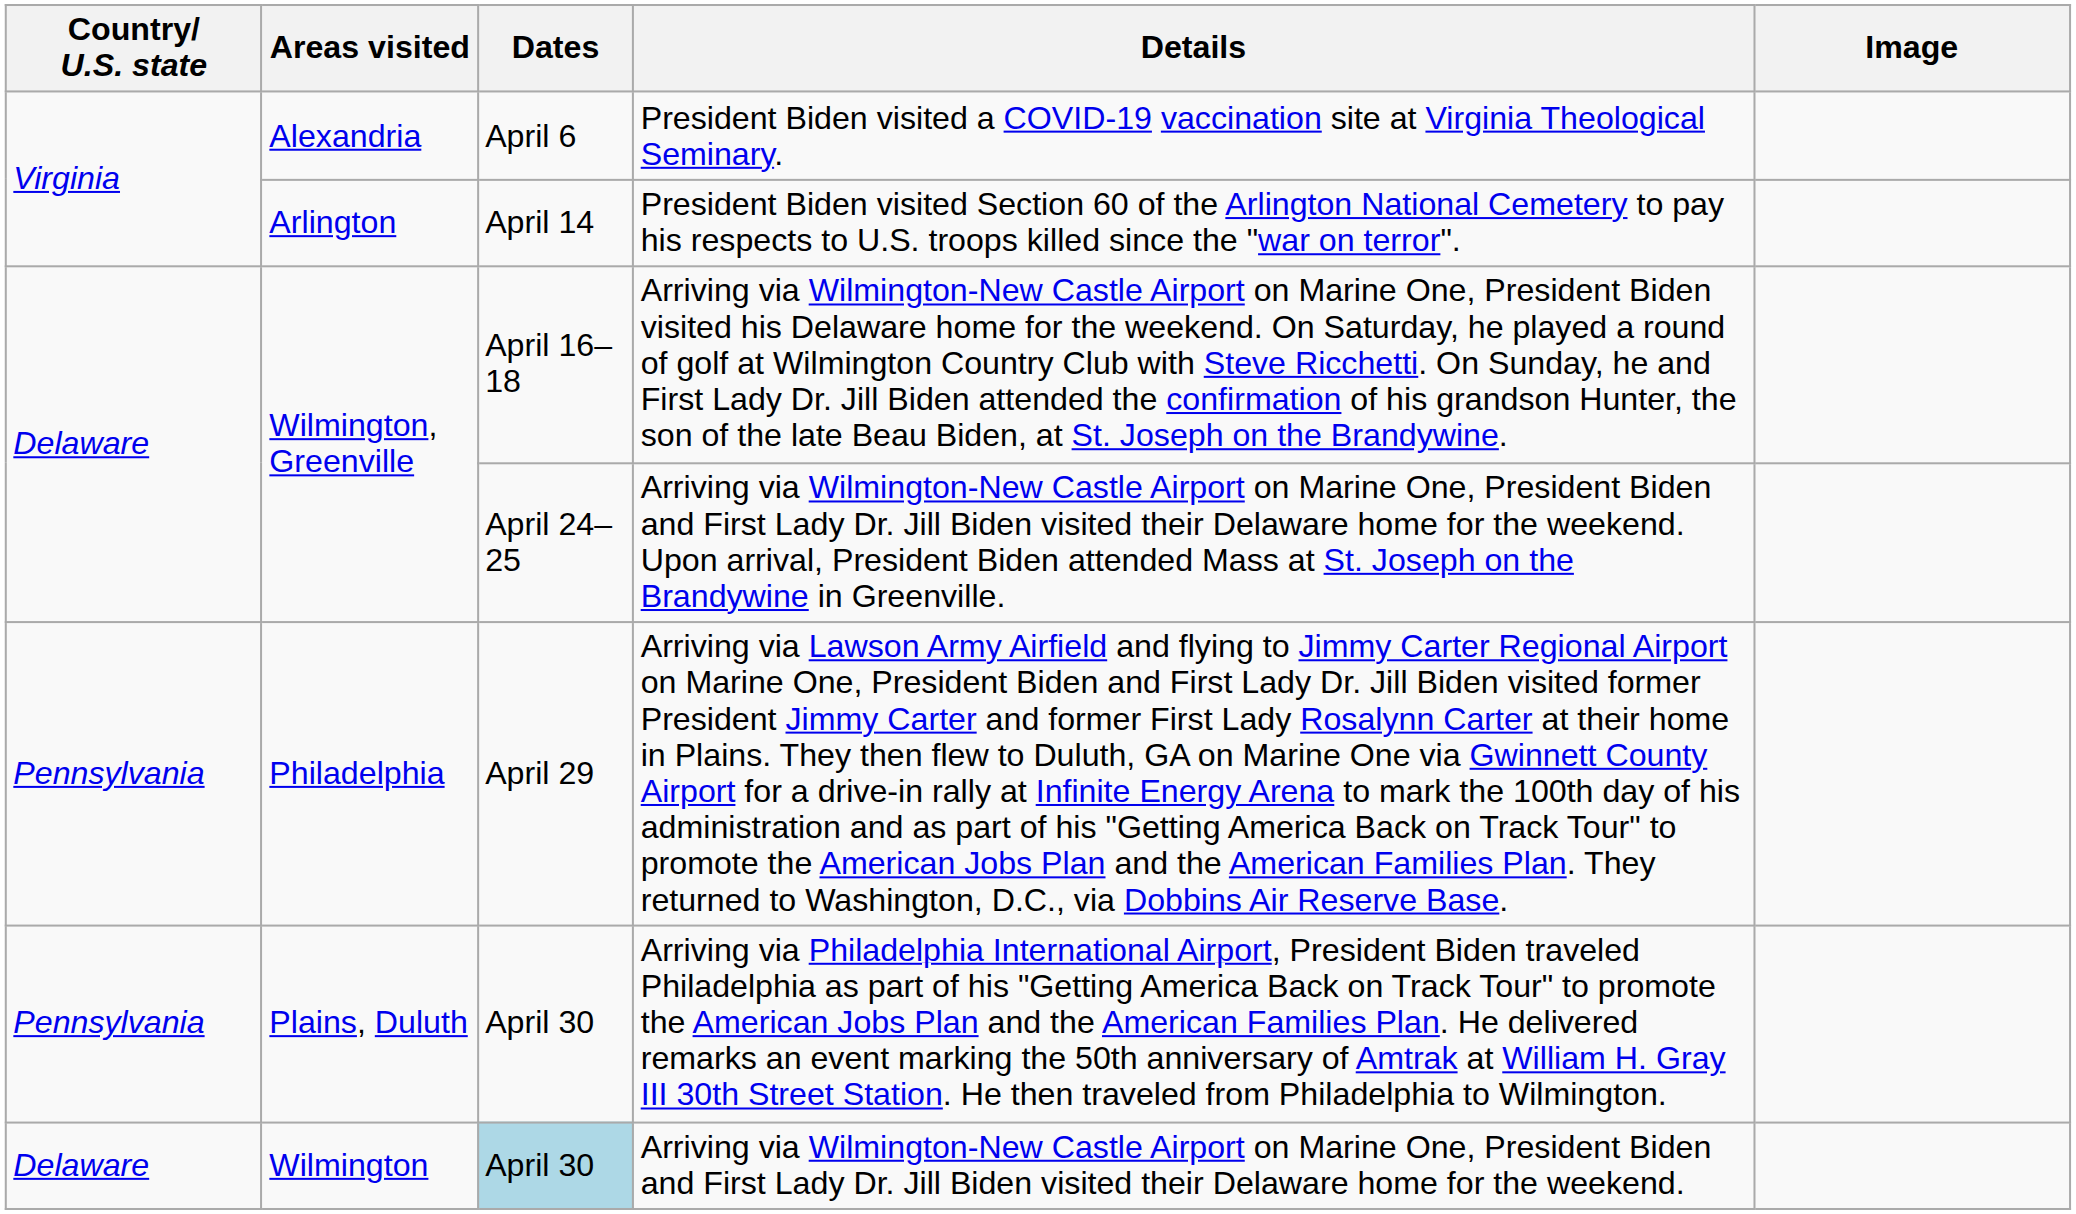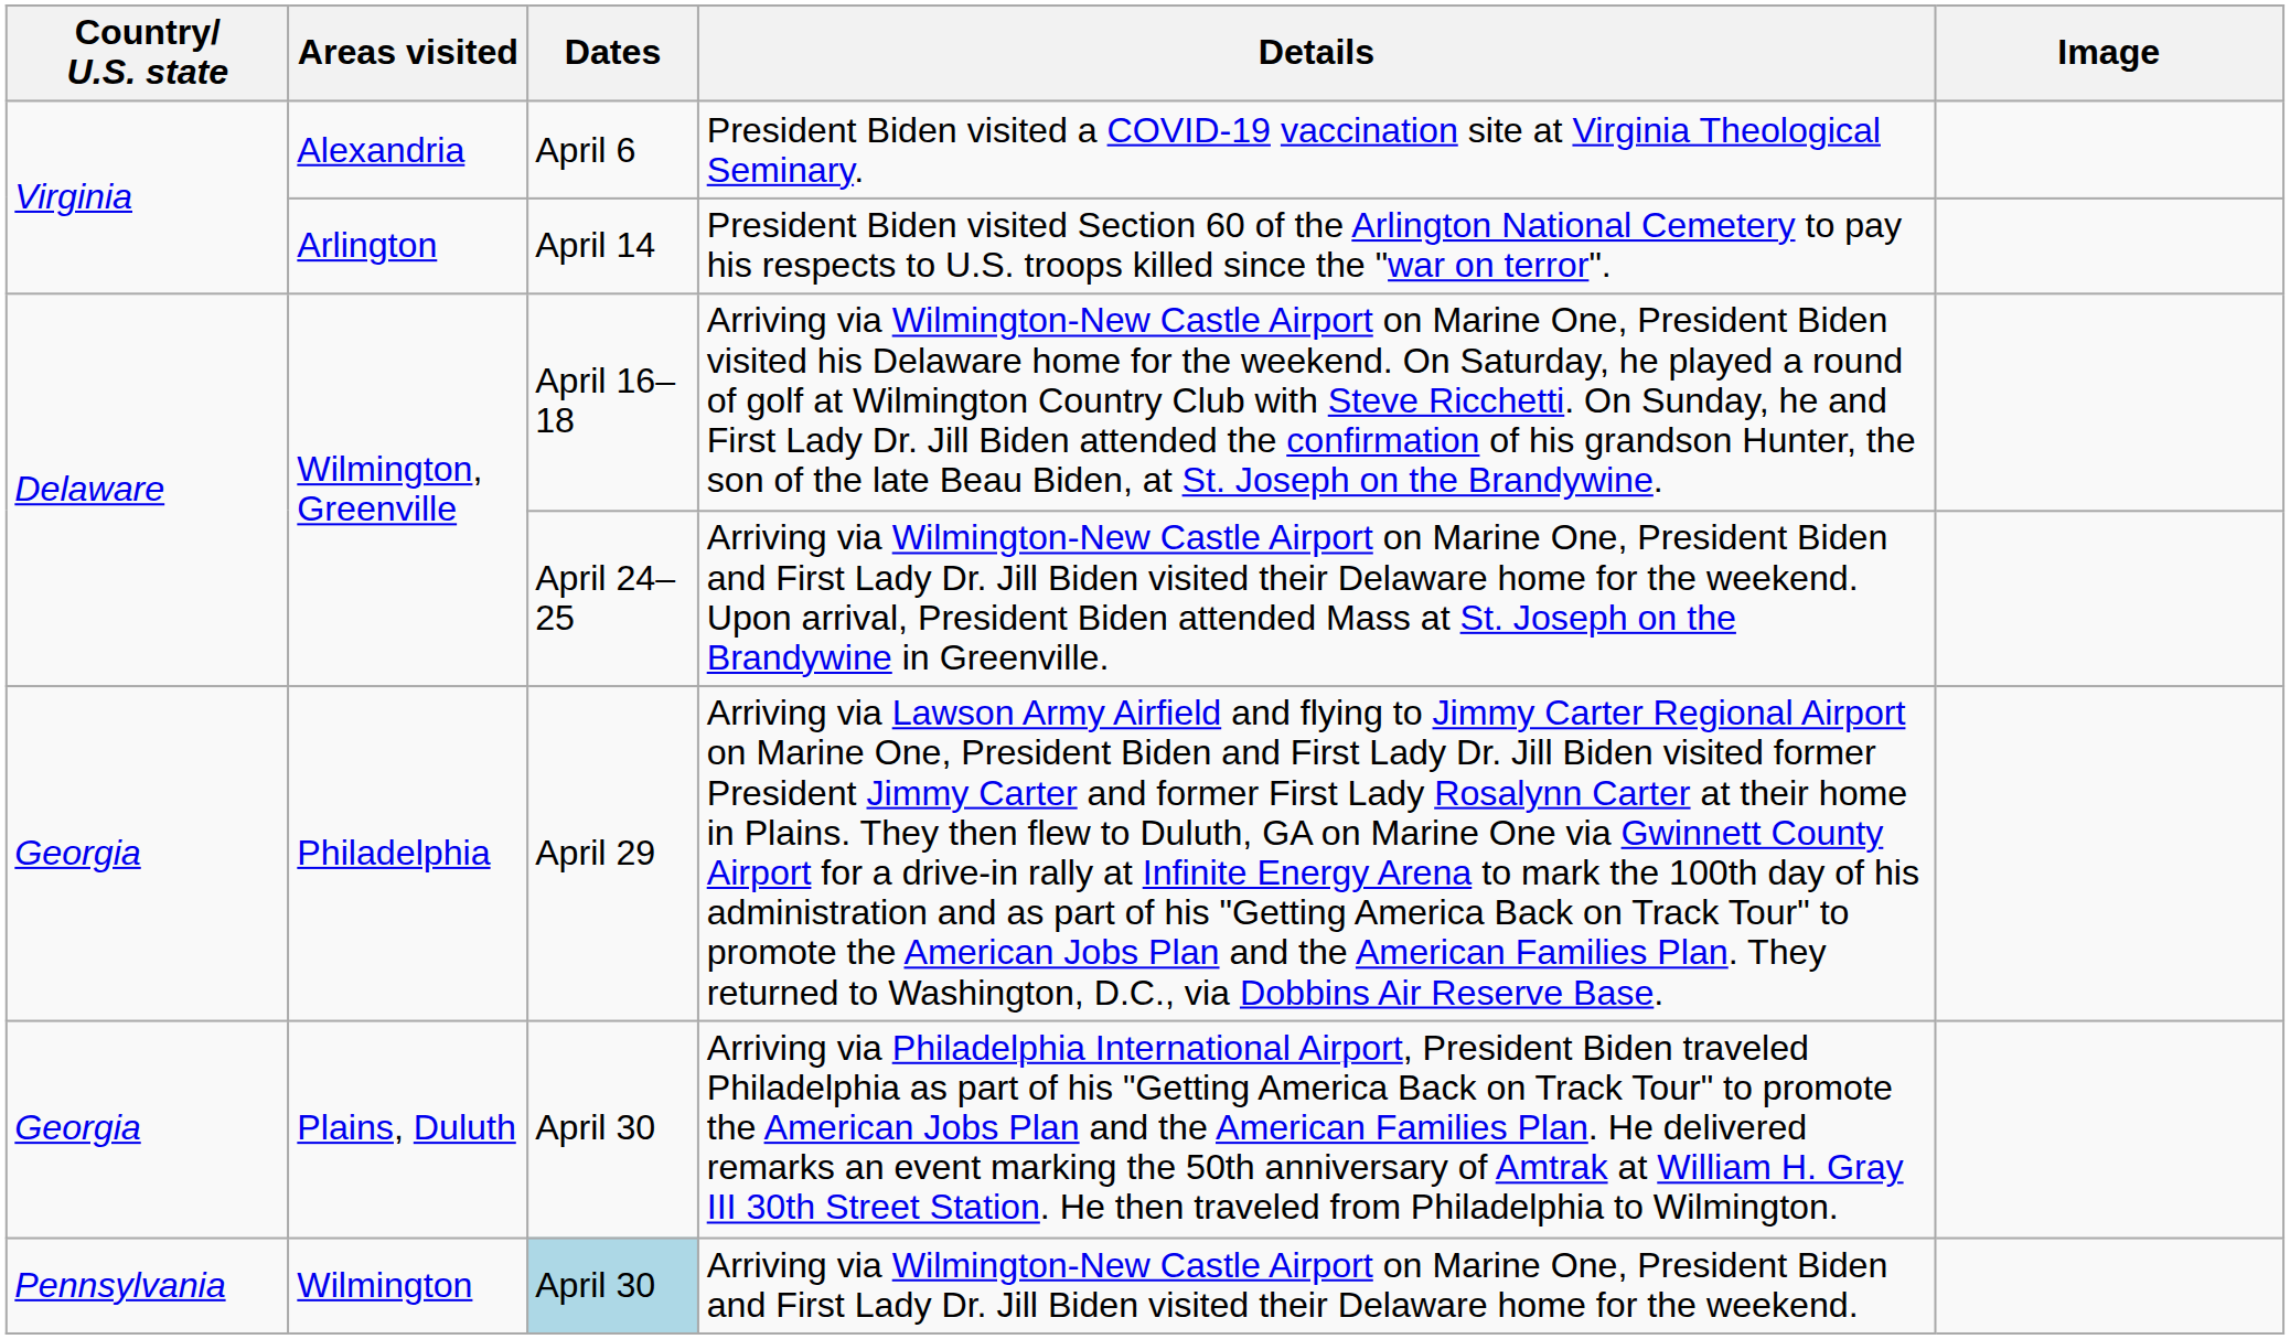row 6 | Country/ U.S. state: Pennsylvania -> Georgia
row 7 | Country/ U.S. state: Pennsylvania -> Georgia
row 8 | Country/ U.S. state: Delaware -> Pennsylvania
